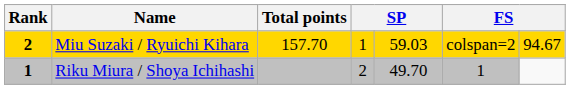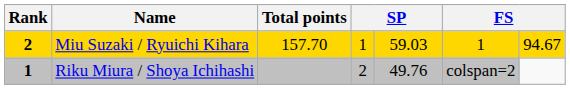Miu Suzaki / Ryuichi Kihara | column 6: colspan=2 -> 1
Riku Miura / Shoya Ichihashi | column 5: 49.70 -> 49.76
Riku Miura / Shoya Ichihashi | column 6: 1 -> colspan=2
